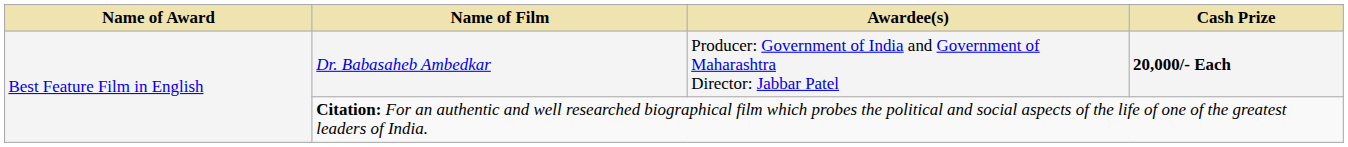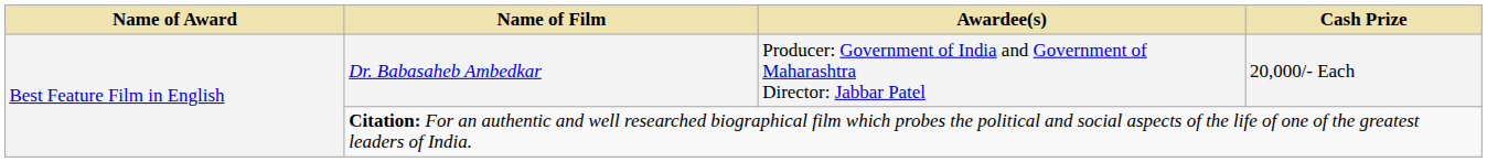Dr. Babasaheb Ambedkar | Cash Prize: bold -> normal
